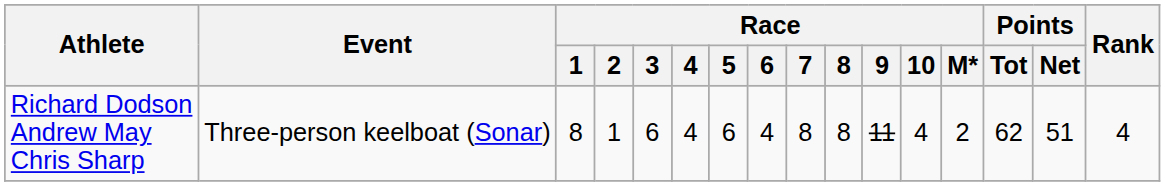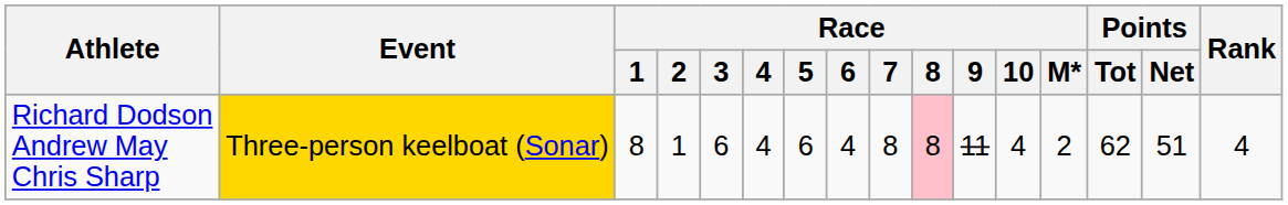Richard Dodson Andrew May Chris Sharp | Event: no background -> gold background
Richard Dodson Andrew May Chris Sharp | Race / 8: no background -> pink background
